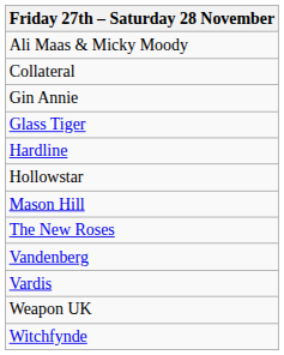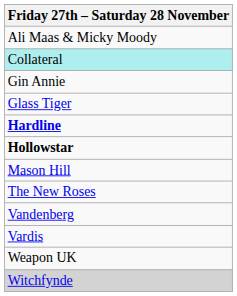row 3 | column 1: no background -> paleturquoise background
row 6 | column 1: normal -> bold
row 7 | column 1: normal -> bold
row 13 | column 1: no background -> lightgrey background
